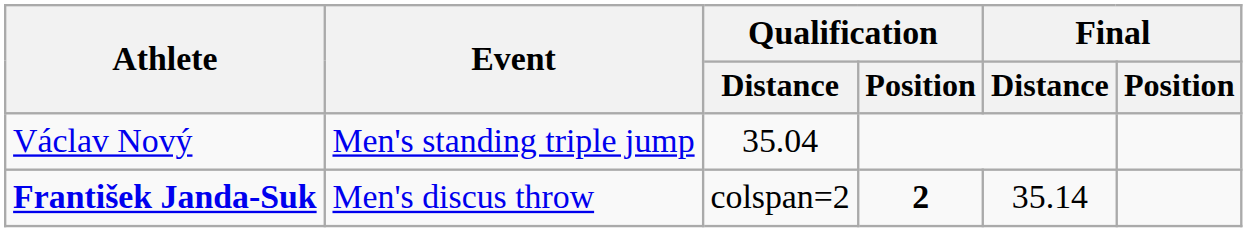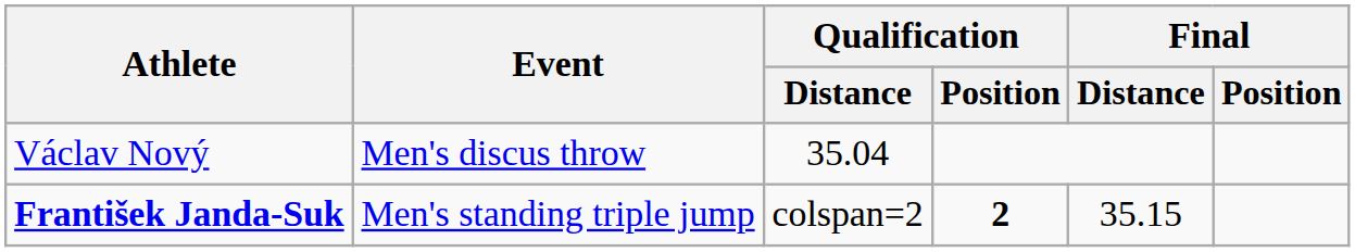Václav Nový | Event: Men's standing triple jump -> Men's discus throw
František Janda-Suk | Event: Men's discus throw -> Men's standing triple jump
František Janda-Suk | Final / Distance: 35.14 -> 35.15
